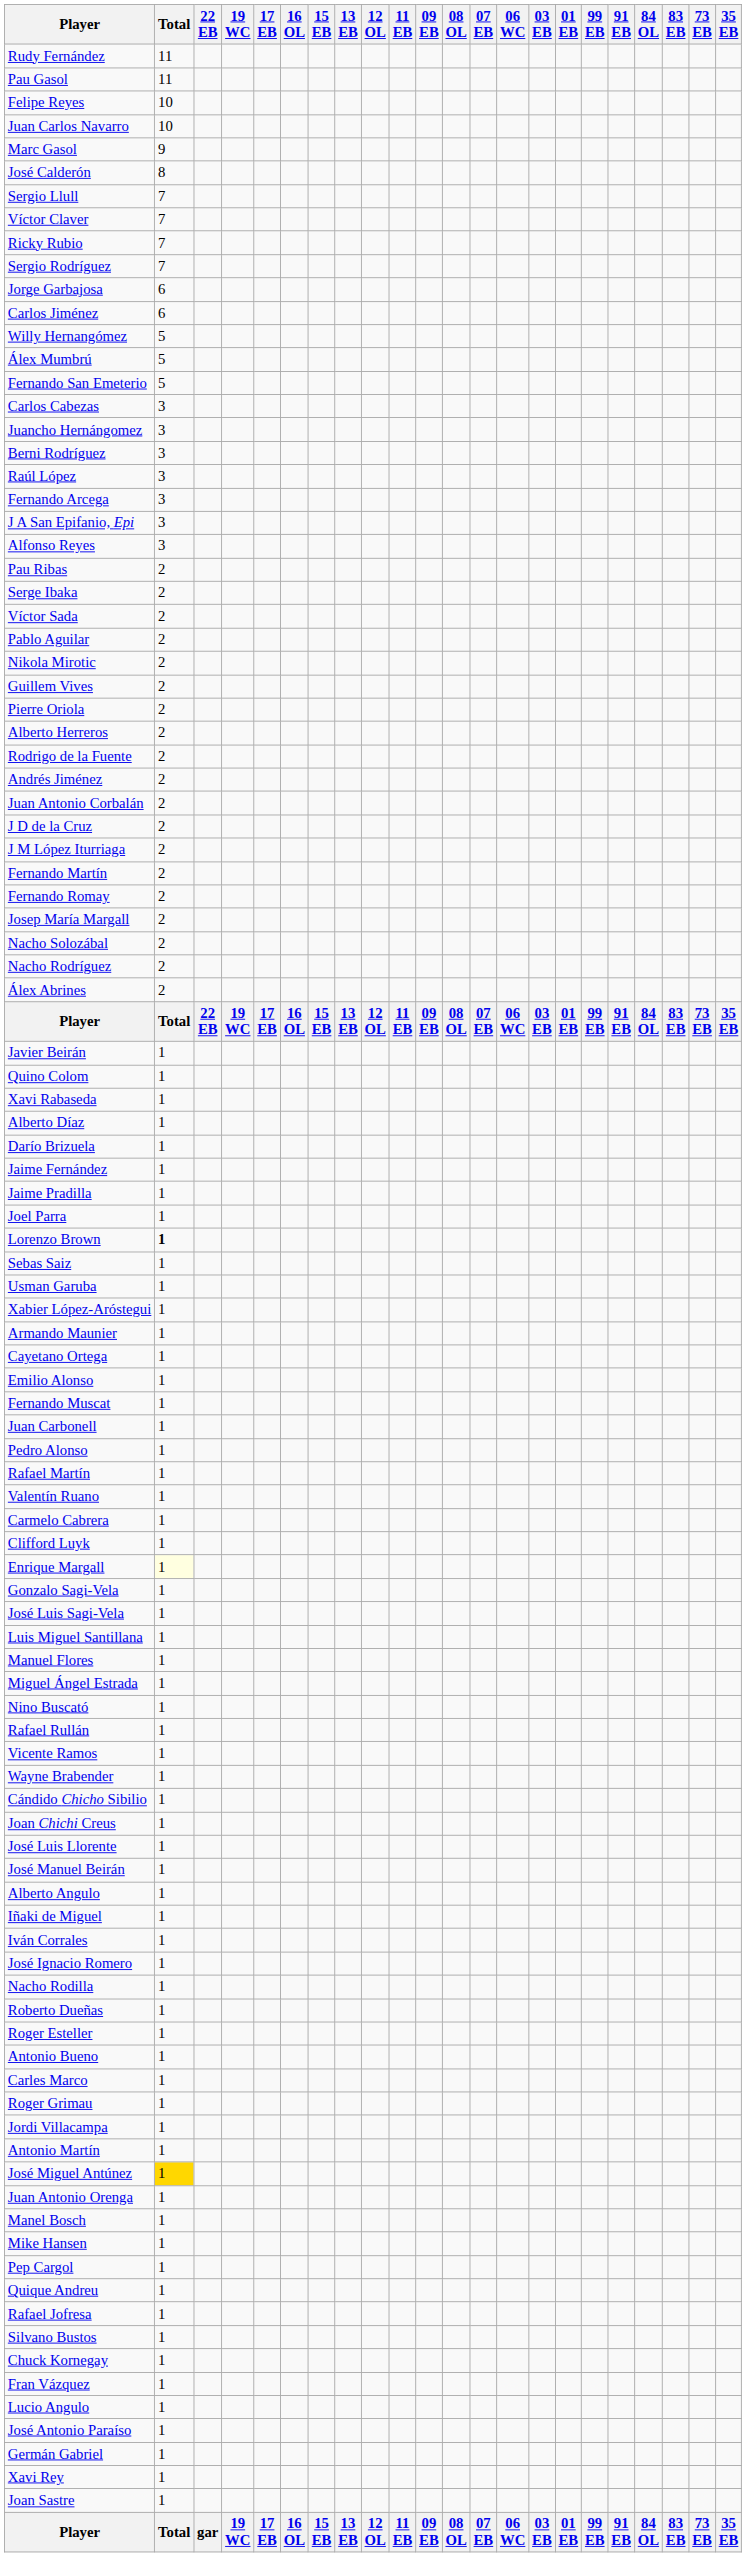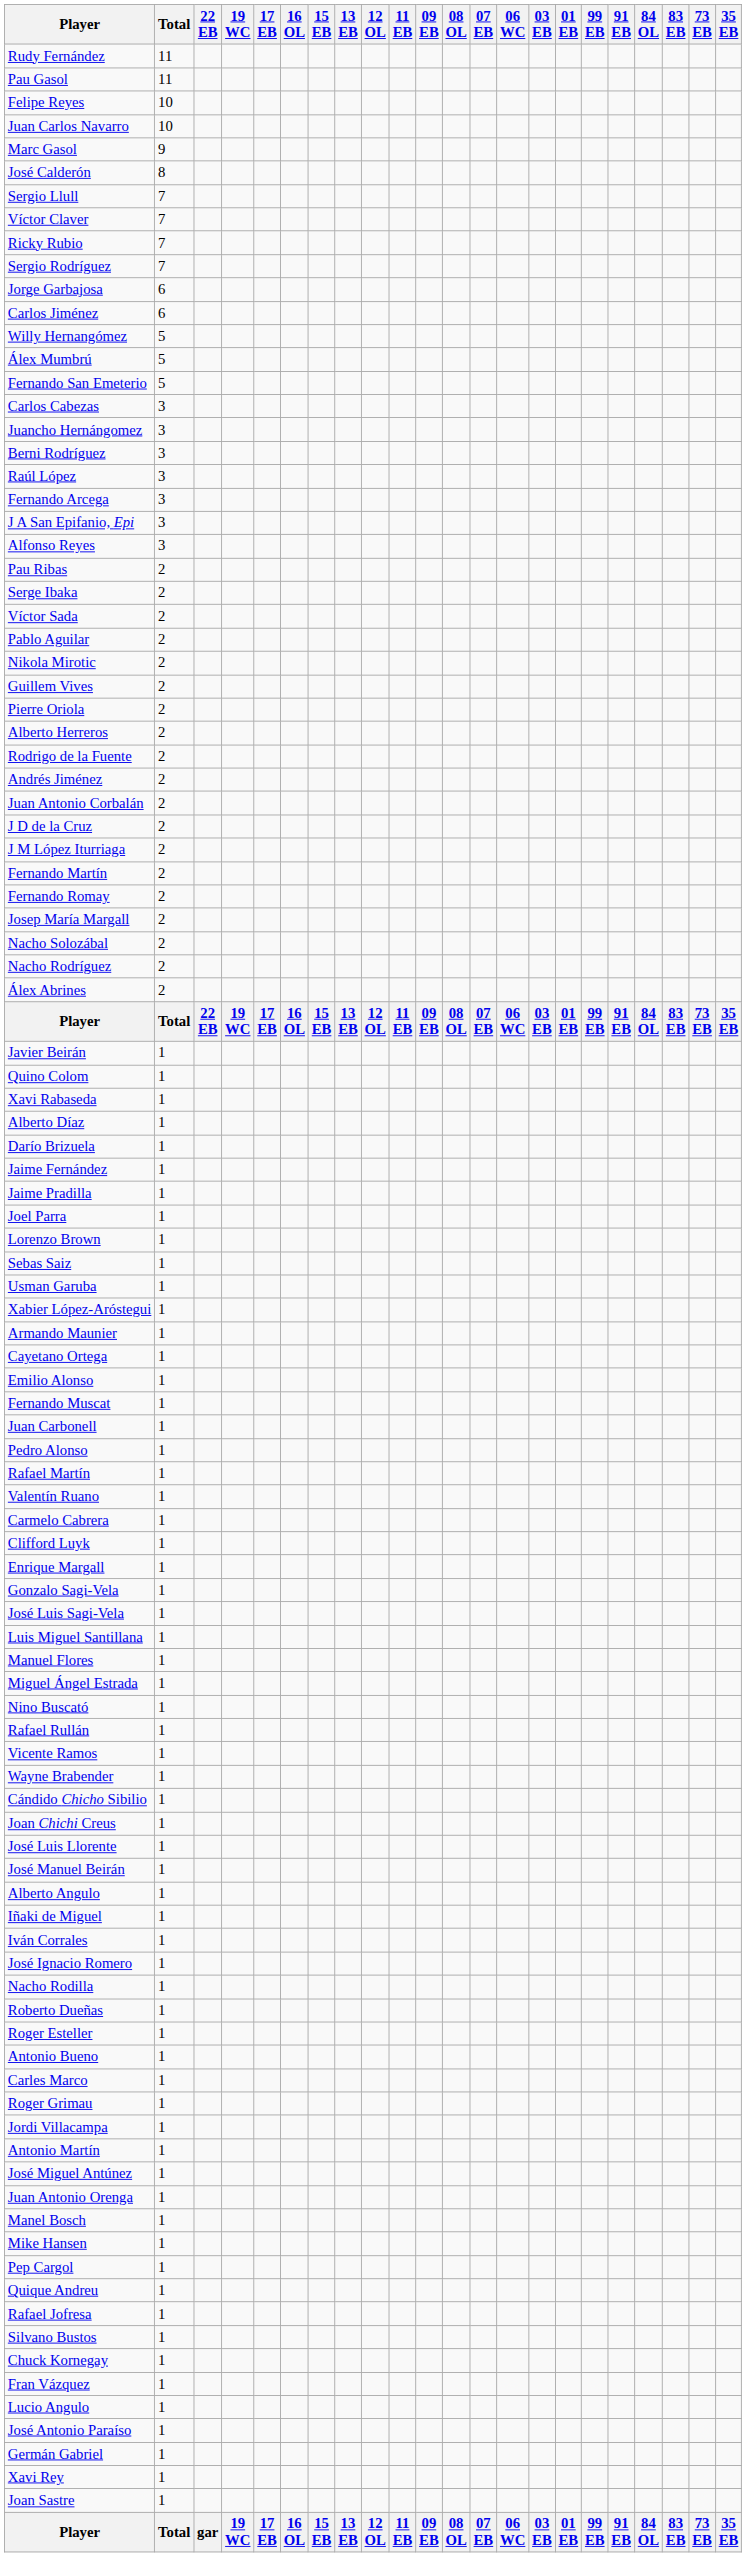Lorenzo Brown | Total: bold -> normal
Enrique Margall | Total: lightyellow background -> no background
José Miguel Antúnez | Total: gold background -> no background
